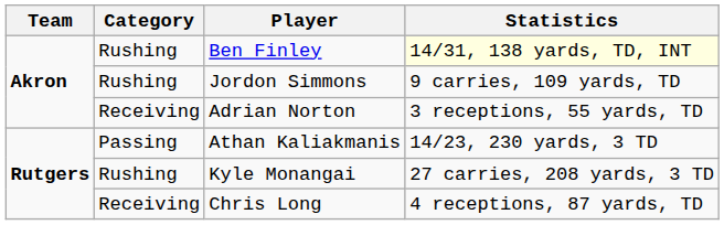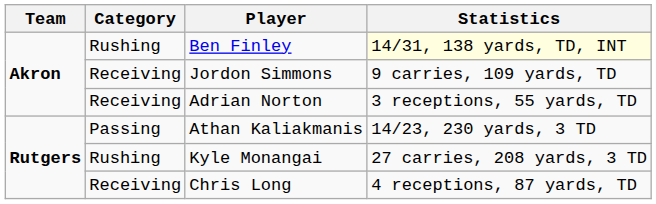Jordon Simmons | Category: Rushing -> Receiving
